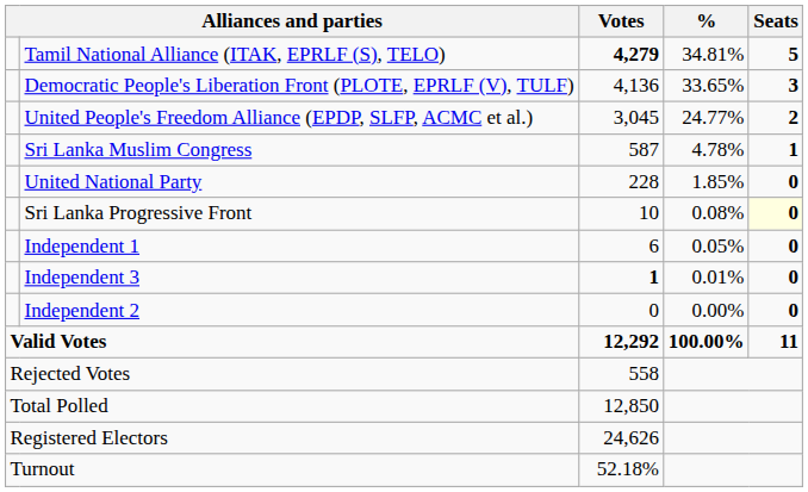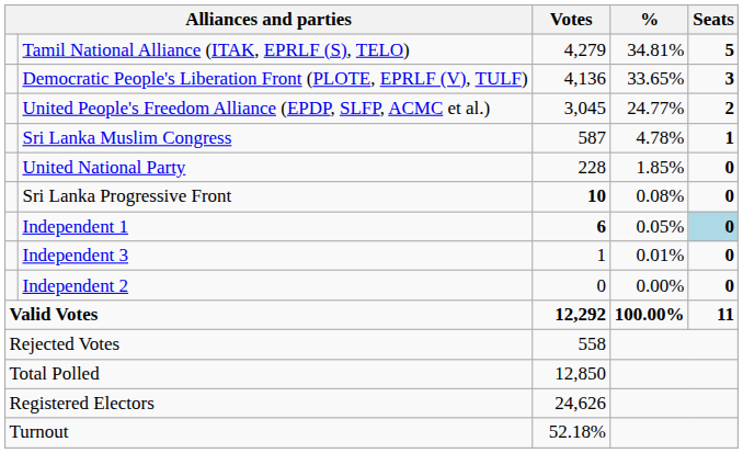Tamil National Alliance (ITAK, EPRLF (S), TELO) | Votes: bold -> normal
Sri Lanka Progressive Front | Votes: normal -> bold
Sri Lanka Progressive Front | Seats: lightyellow background -> no background
Independent 1 | Votes: normal -> bold
Independent 1 | Seats: no background -> lightblue background
Independent 3 | Votes: bold -> normal
